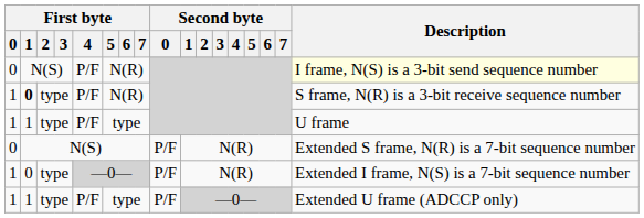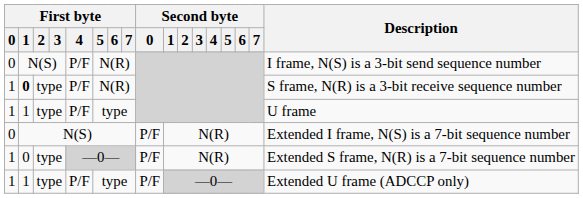row 3 | Description: lightyellow background -> no background
row 6 | Description: Extended S frame, N(R) is a 7-bit sequence number -> Extended I frame, N(S) is a 7-bit sequence number
row 7 | Description: Extended I frame, N(S) is a 7-bit sequence number -> Extended S frame, N(R) is a 7-bit sequence number
